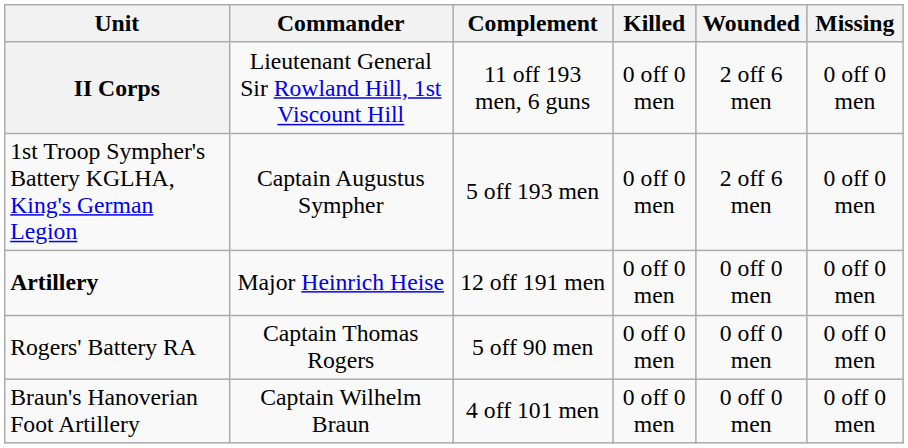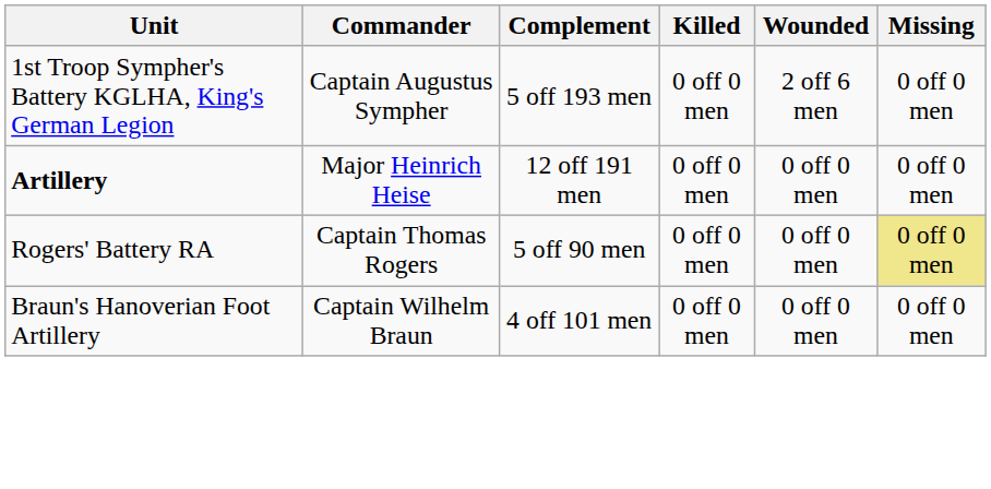- row: II Corps | Lieutenant General Sir Rowland Hill, 1st Viscount Hill | 11 off 193 men, 6 guns | 0 off 0 men | 2 off 6 men | 0 off 0 men
Rogers' Battery RA | Missing: no background -> khaki background
